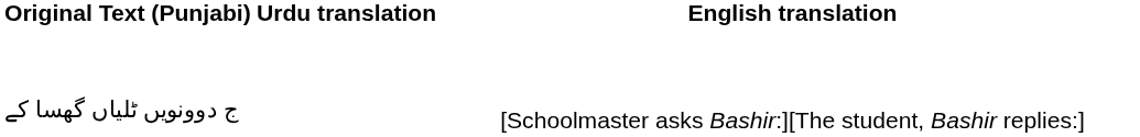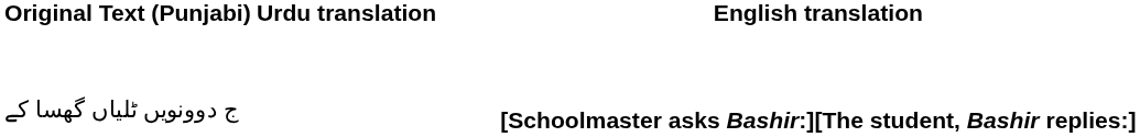ج دوونویں ٹلیاں گھسا کے | English translation: normal -> bold
